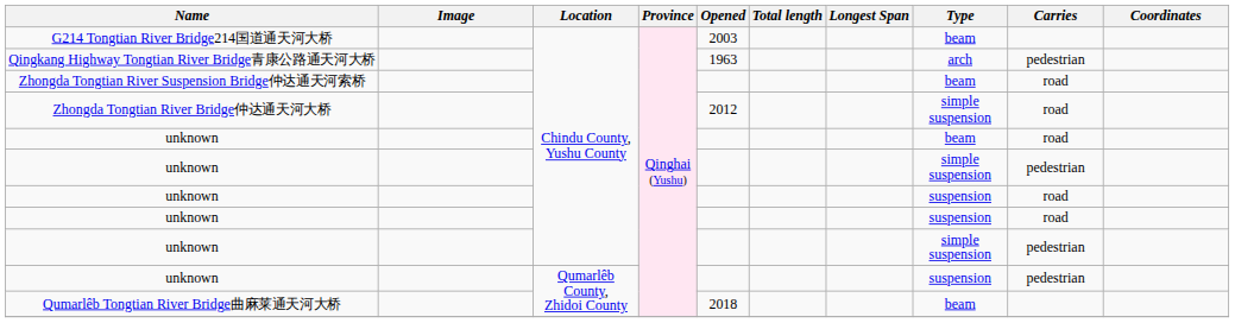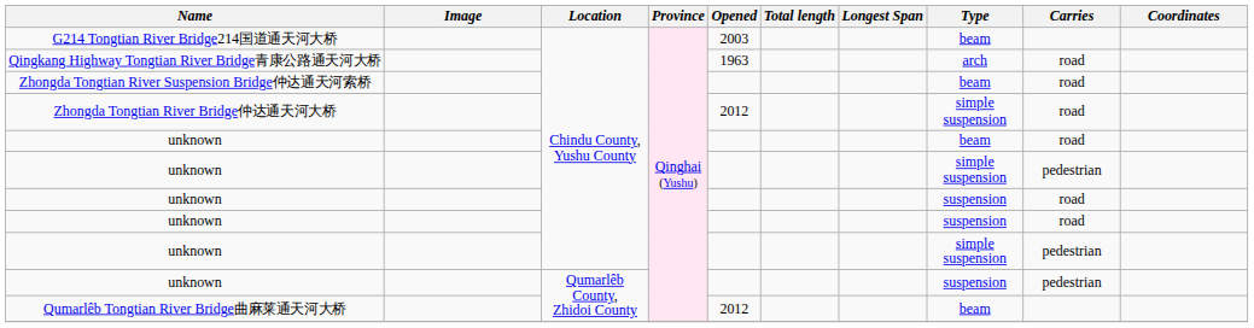Qingkang Highway Tongtian River Bridge青康公路通天河大桥 | Carries: pedestrian -> road
Qumarlêb Tongtian River Bridge曲麻莱通天河大桥 | Opened: 2018 -> 2012
